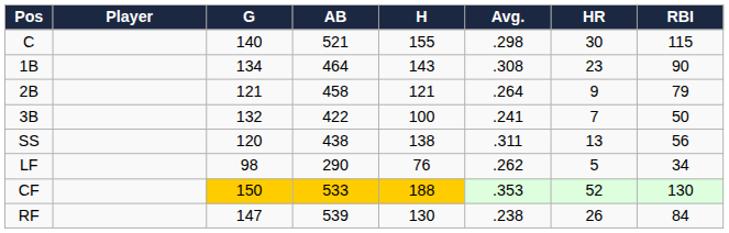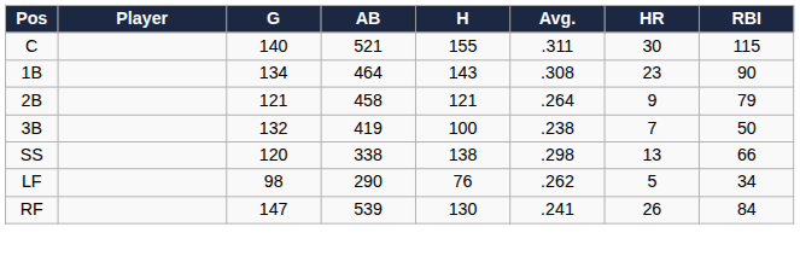C | Avg.: .298 -> .311
3B | AB: 422 -> 419
3B | Avg.: .241 -> .238
SS | AB: 438 -> 338
SS | Avg.: .311 -> .298
SS | RBI: 56 -> 66
- row: CF | 150 | 533 | 188 | .353 | 52 | 130
RF | Avg.: .238 -> .241
